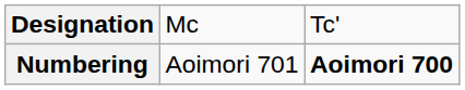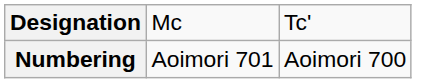Numbering | column 3: bold -> normal
